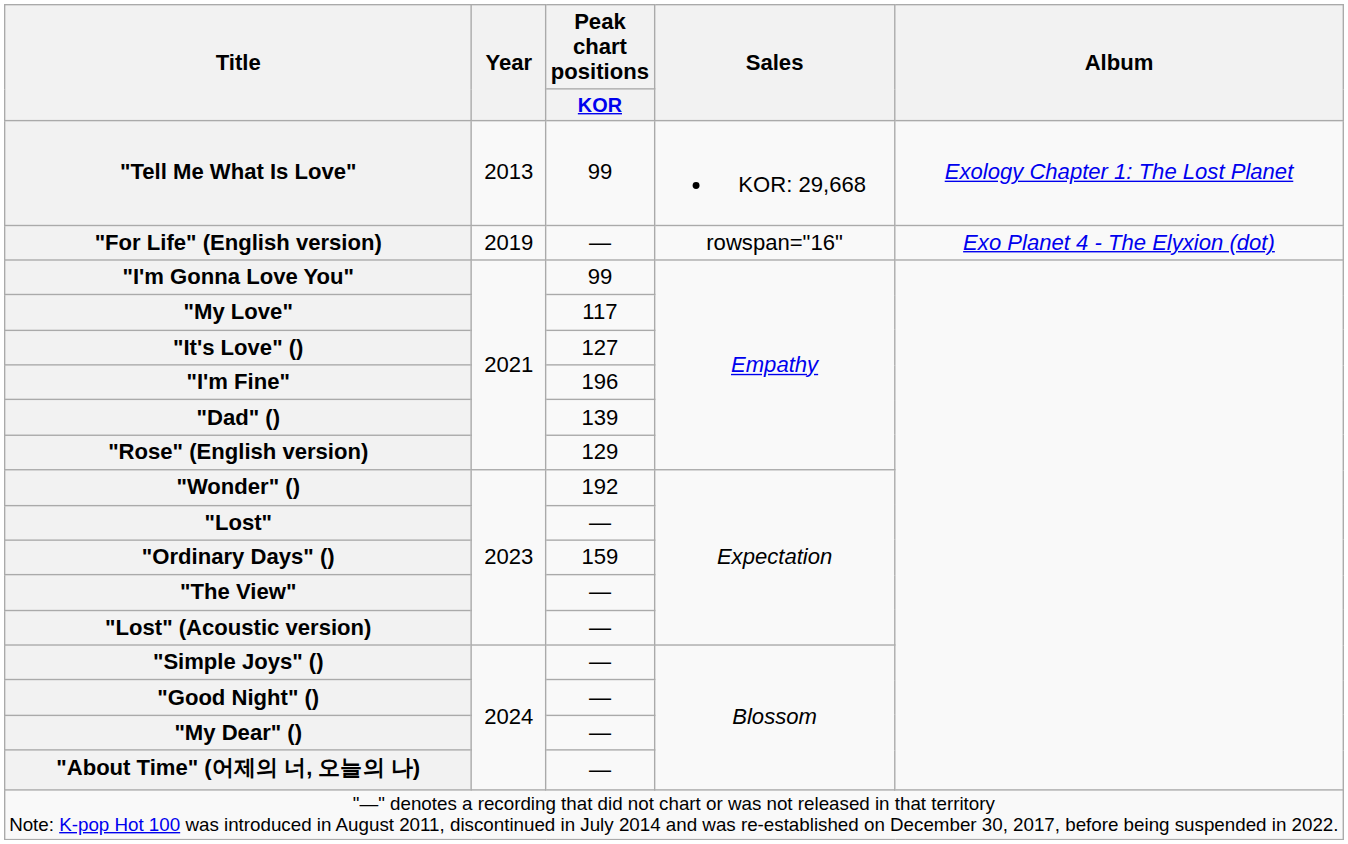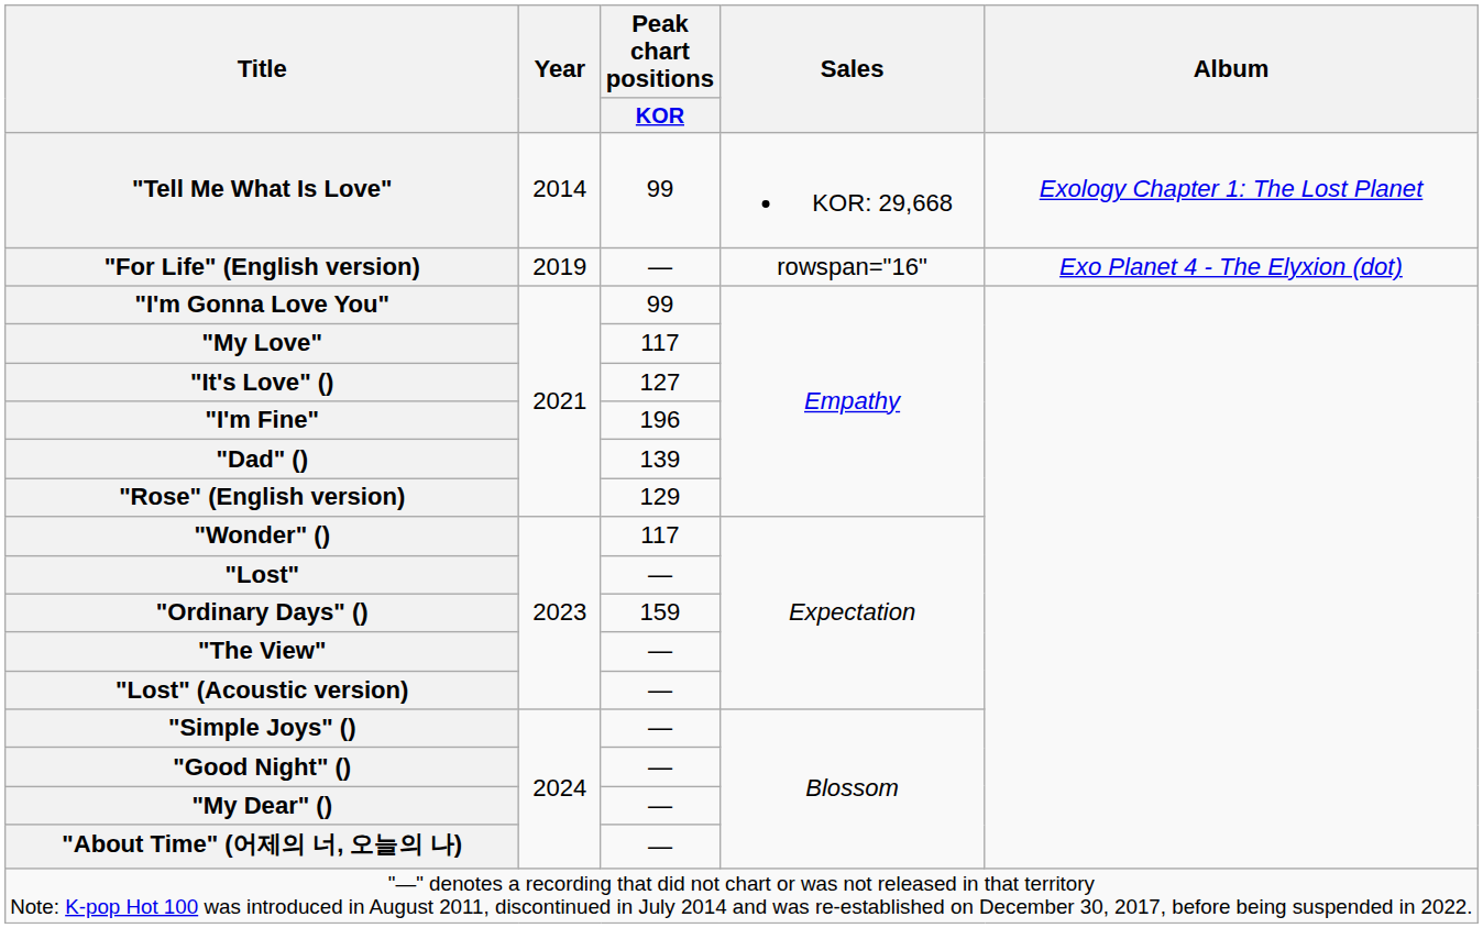"Tell Me What Is Love" | Year: 2013 -> 2014
"Wonder" () | Peak chart positions / KOR: 192 -> 117
